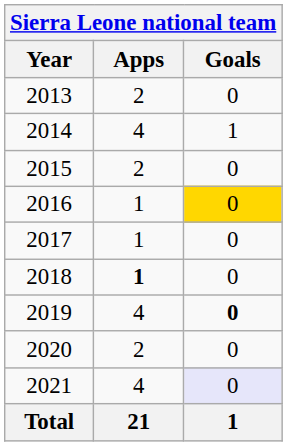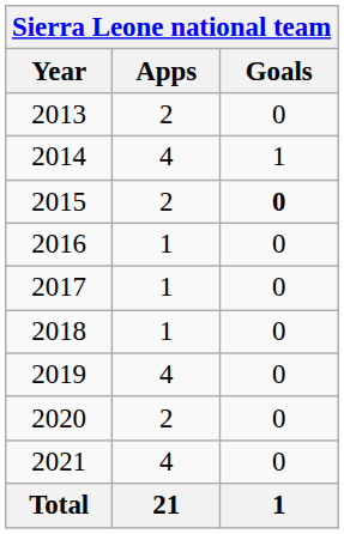2015 | Goals: normal -> bold
2016 | Goals: gold background -> no background
2018 | Apps: bold -> normal
2019 | Goals: bold -> normal
2021 | Goals: lavender background -> no background
